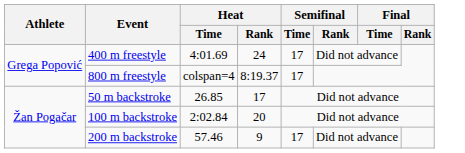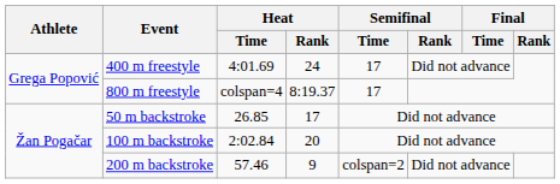200 m backstroke | Semifinal / Time: 17 -> colspan=2
